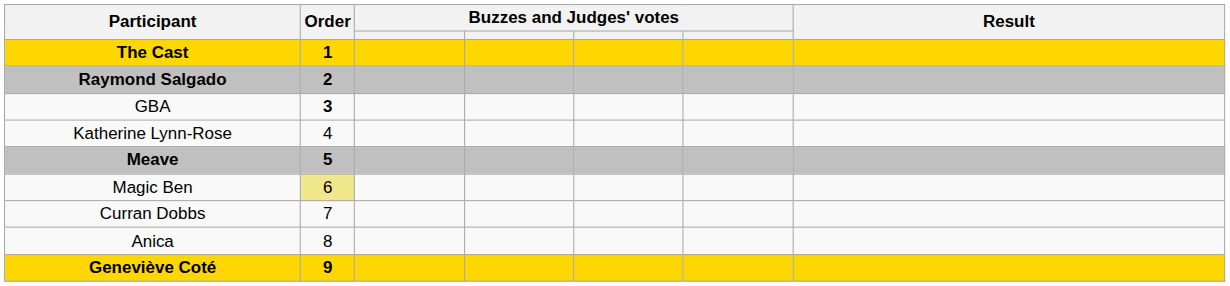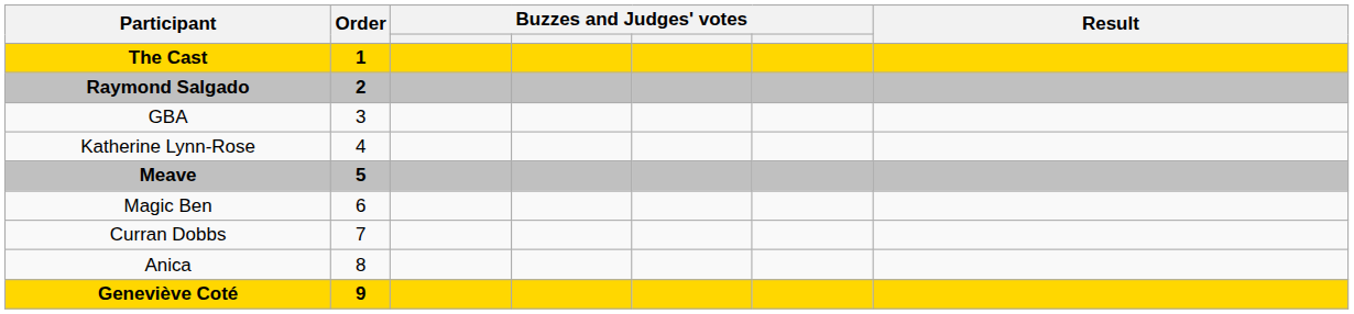GBA | Order: bold -> normal
Magic Ben | Order: khaki background -> no background
